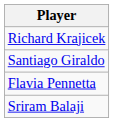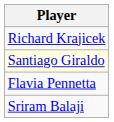row 3 | column 1: no background -> lightyellow background
